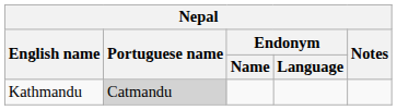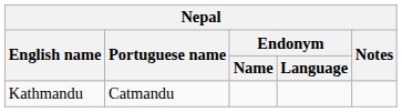Kathmandu | Portuguese name: lightgrey background -> no background
